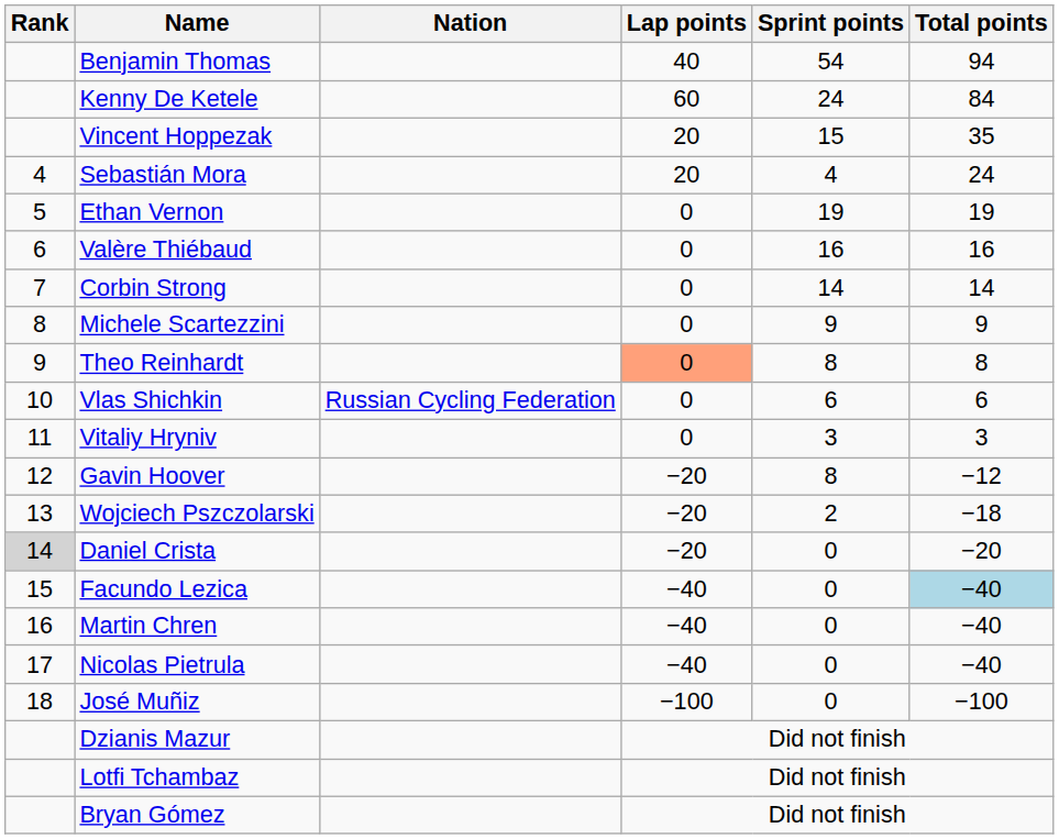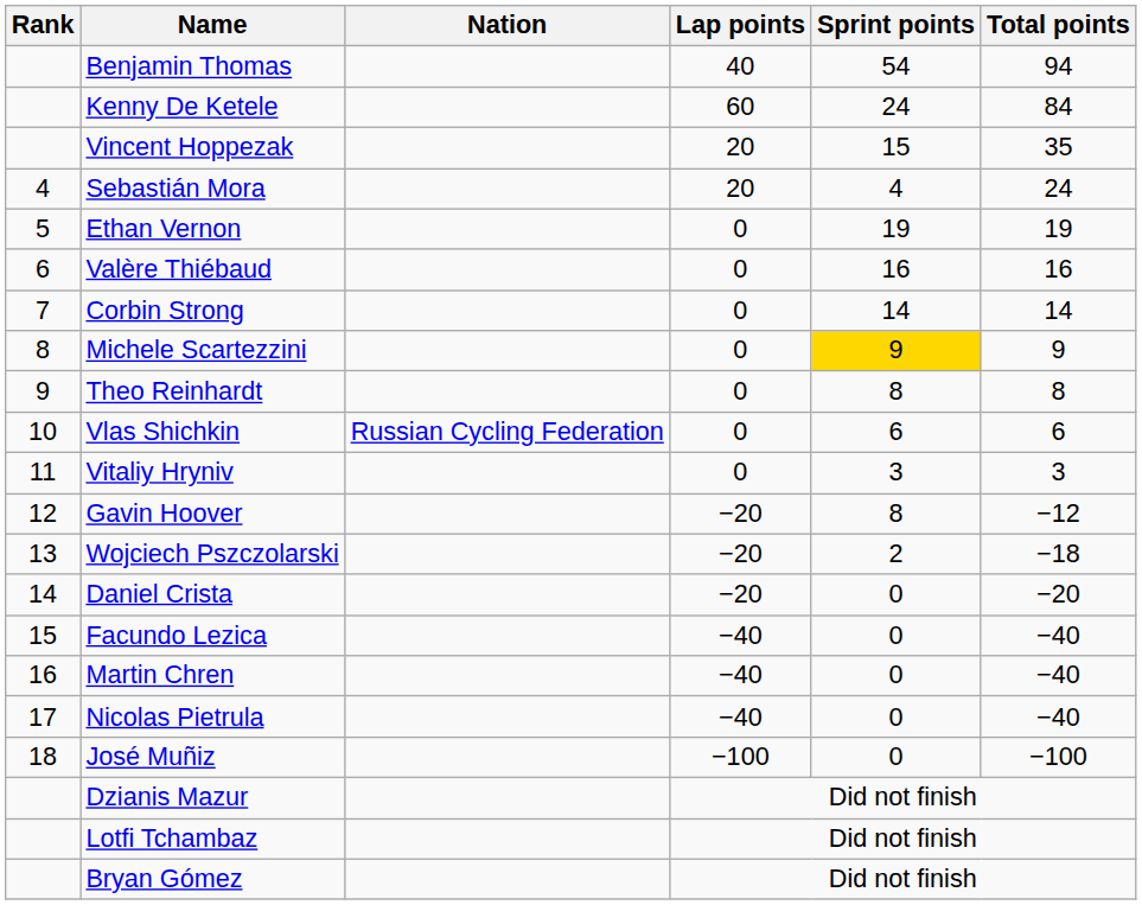Michele Scartezzini | Sprint points: no background -> gold background
Theo Reinhardt | Lap points: lightsalmon background -> no background
Daniel Crista | Rank: lightgrey background -> no background
Facundo Lezica | Total points: lightblue background -> no background
